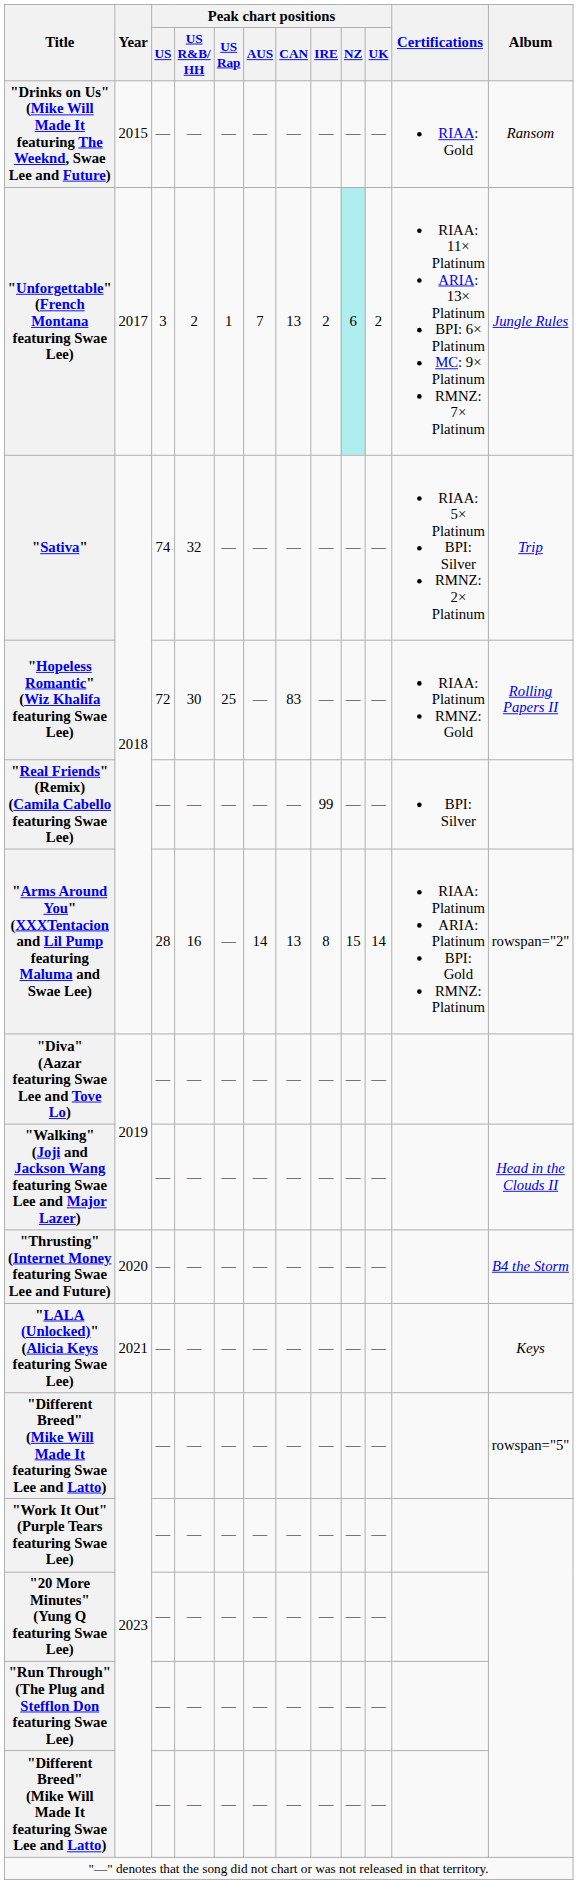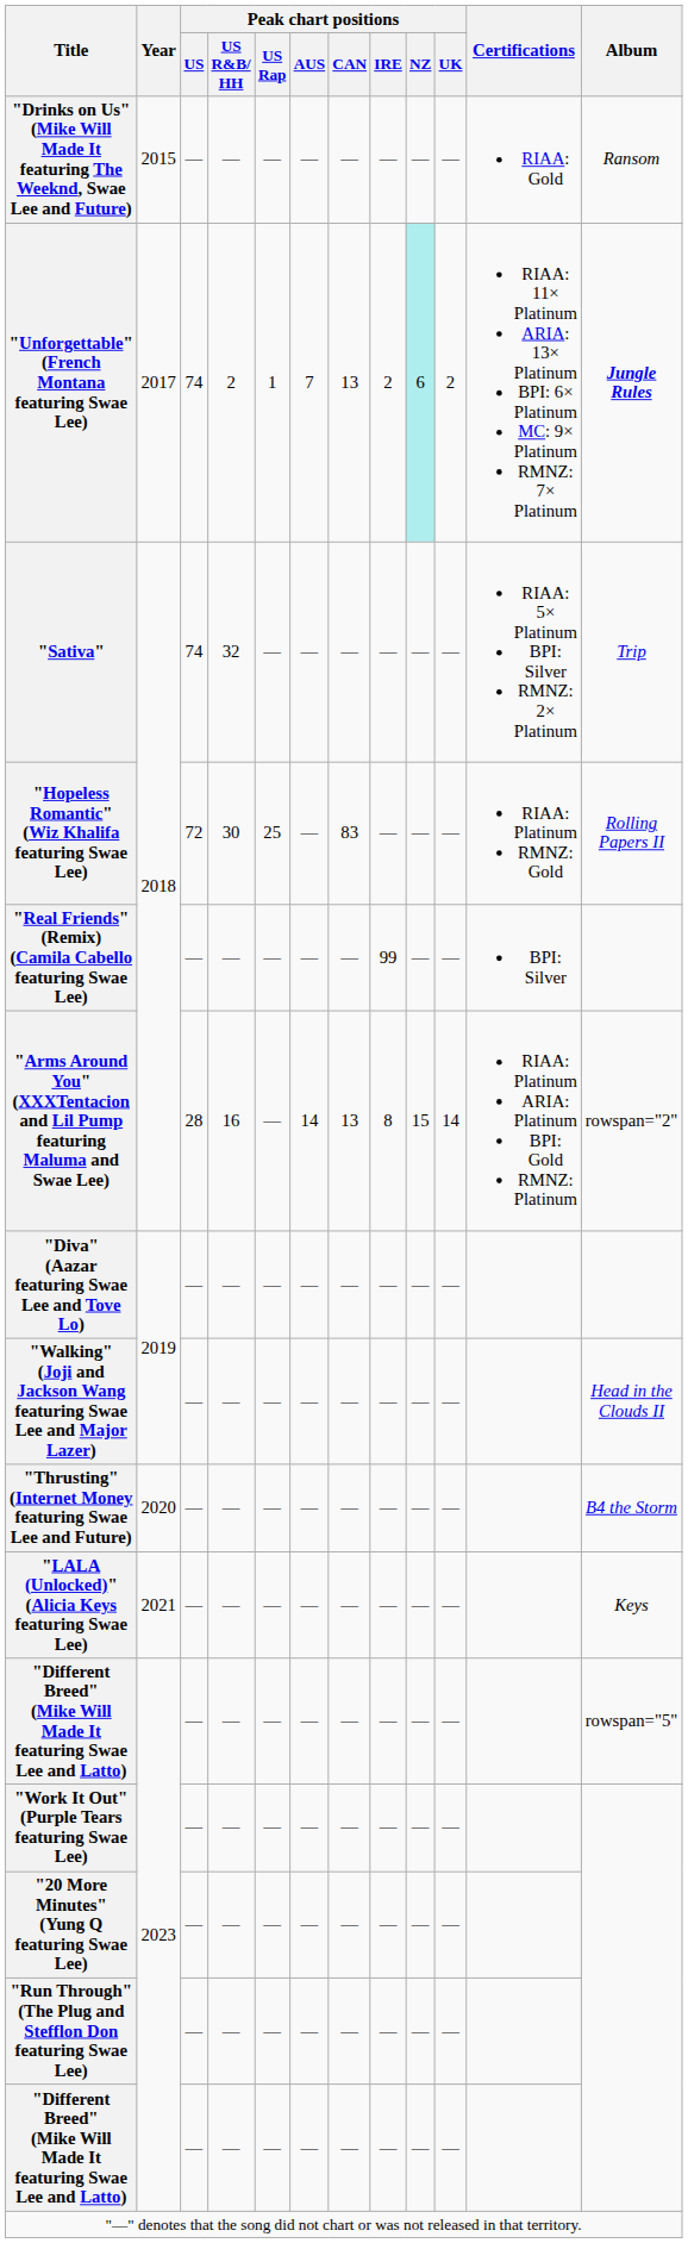"Unforgettable" (French Montana featuring Swae Lee) | Peak chart positions / US: 3 -> 74
"Unforgettable" (French Montana featuring Swae Lee) | Album: normal -> bold
